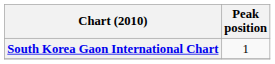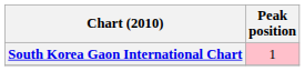South Korea Gaon International Chart | Peak position: no background -> pink background
